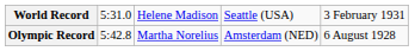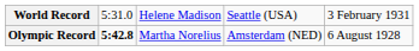Olympic Record | column 2: normal -> bold
